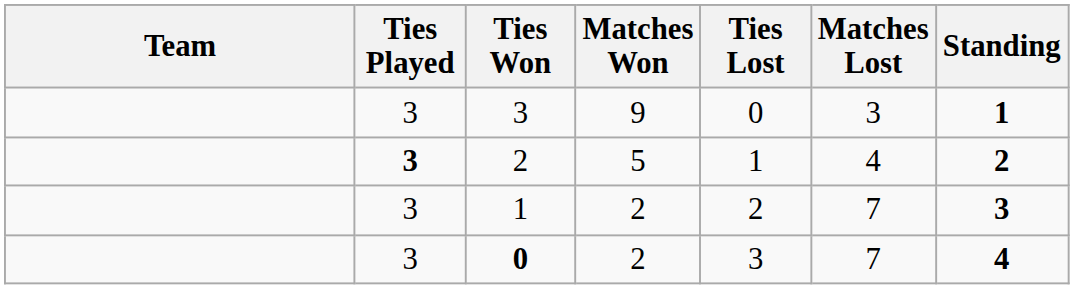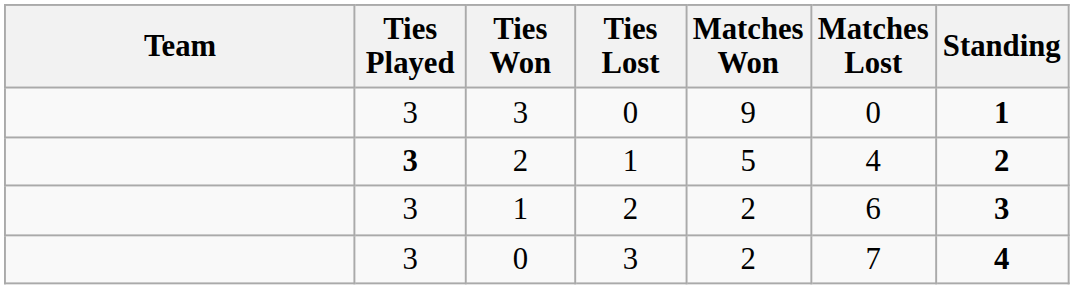columns swapped: Ties Lost <-> Matches Won
row 2 | Matches Lost: 3 -> 0
row 4 | Matches Lost: 7 -> 6
row 5 | Ties Won: bold -> normal
